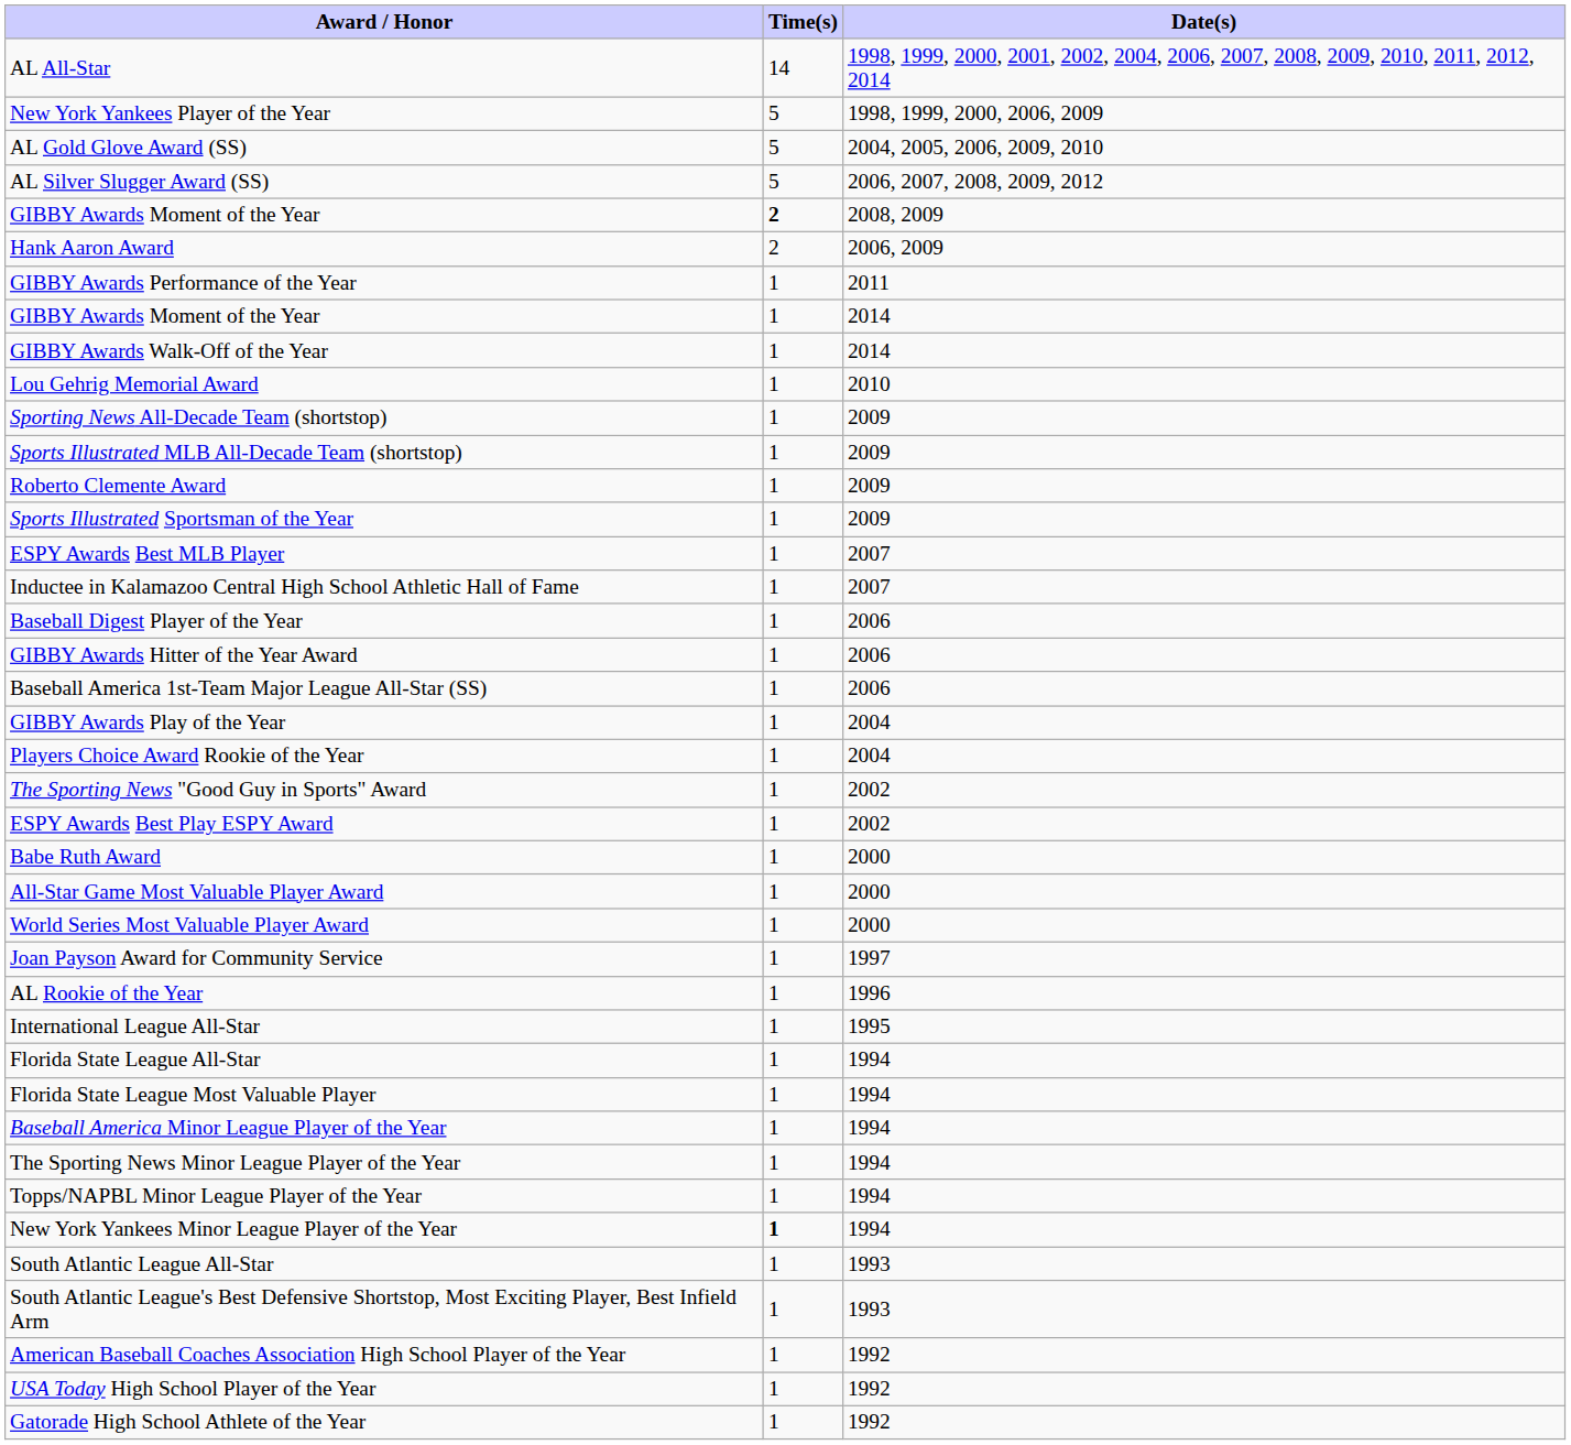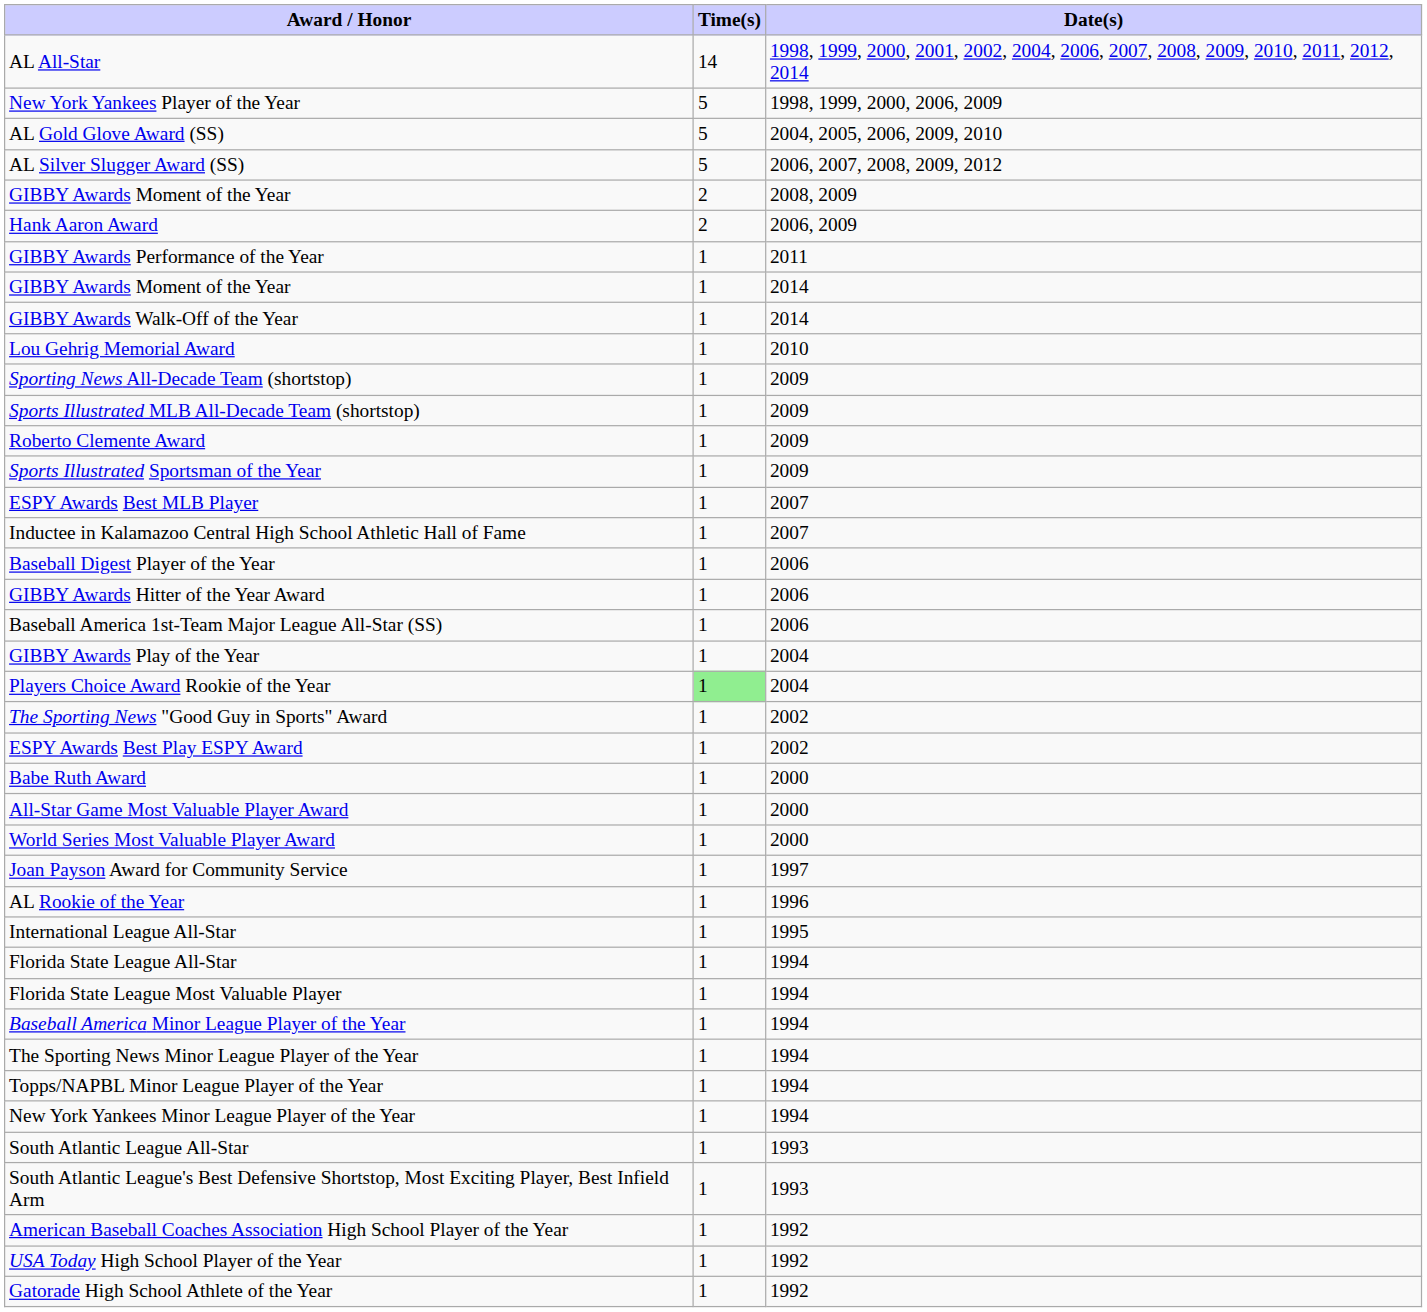GIBBY Awards Moment of the Year / 2008, 2009 | Time(s): bold -> normal
Players Choice Award Rookie of the Year | Time(s): no background -> lightgreen background
New York Yankees Minor League Player of the Year | Time(s): bold -> normal
